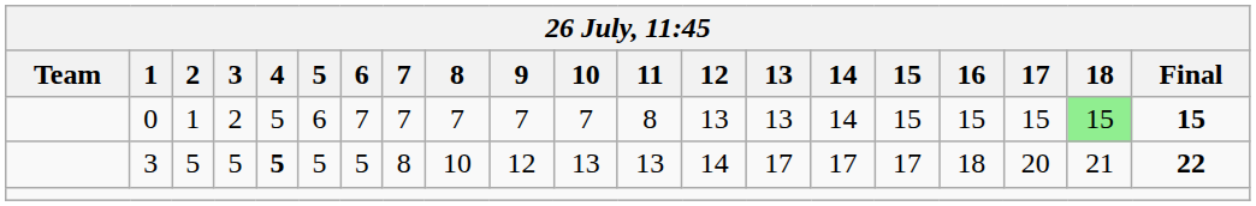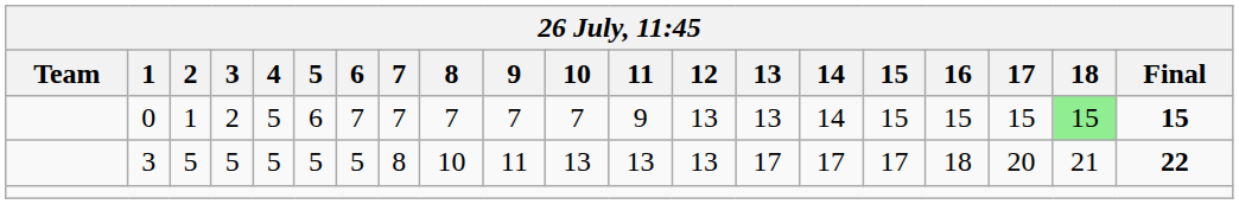row 3 | 11: 8 -> 9
row 4 | 4: bold -> normal
row 4 | 9: 12 -> 11
row 4 | 12: 14 -> 13
